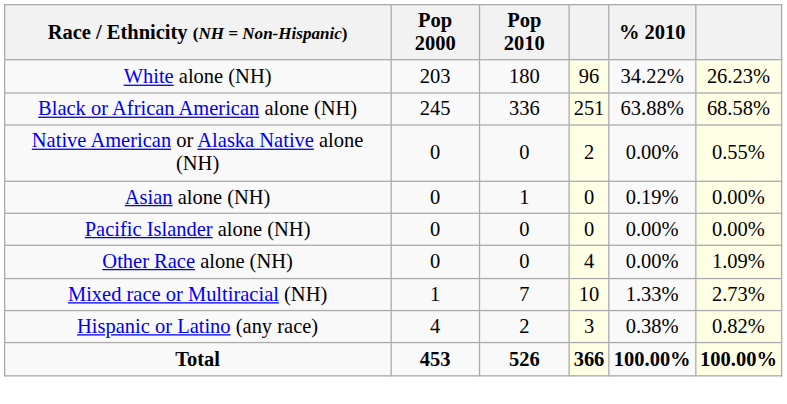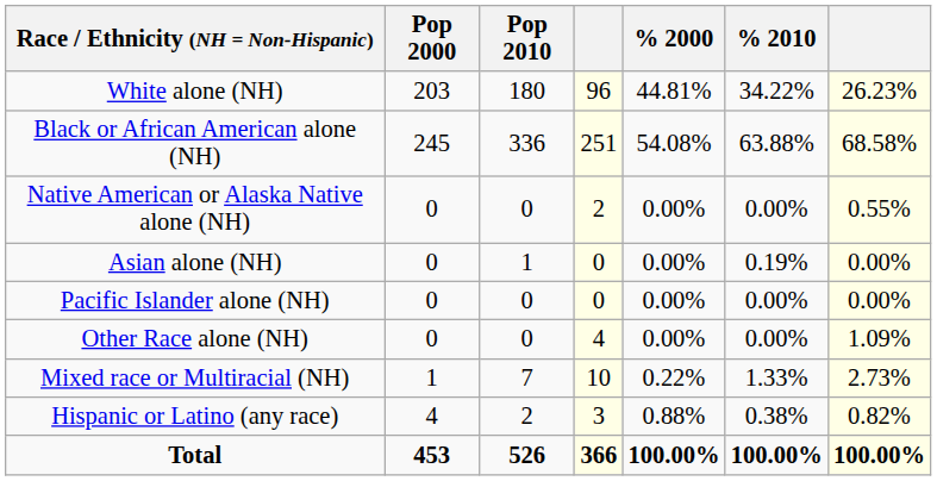+ column: % 2000 | 44.81% | 54.08% | 0.00% | 0.00% | 0.00% | 0.00% | 0.22% | 0.88% | 100.00%
